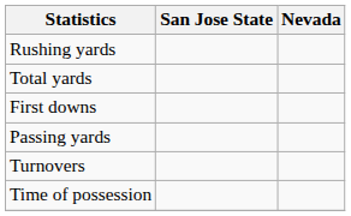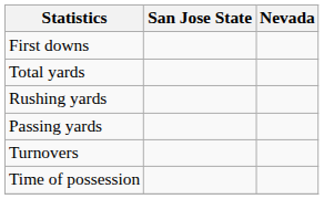rows swapped: First downs <-> Rushing yards
